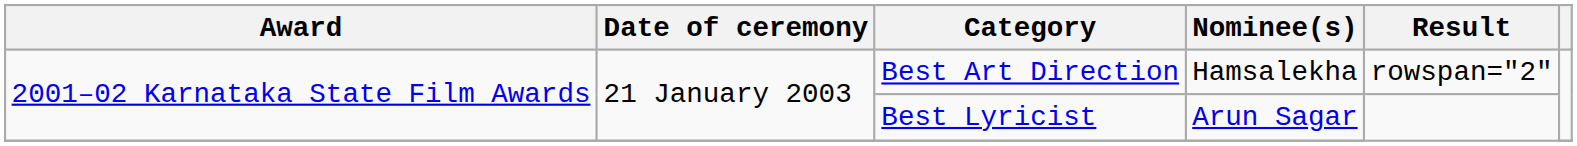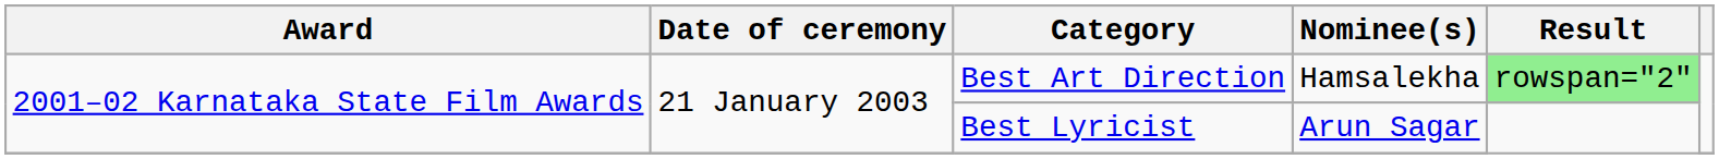Best Art Direction | Result: no background -> lightgreen background
